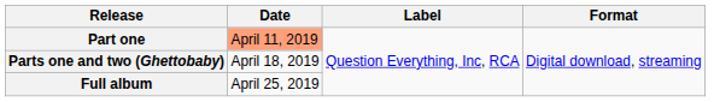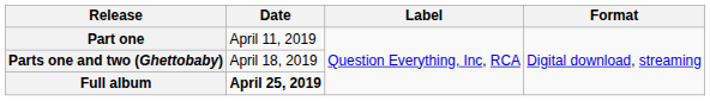Part one | Date: lightsalmon background -> no background
Full album | Date: normal -> bold
